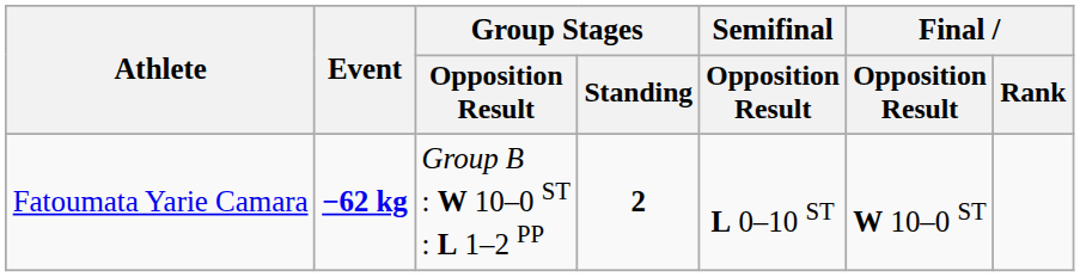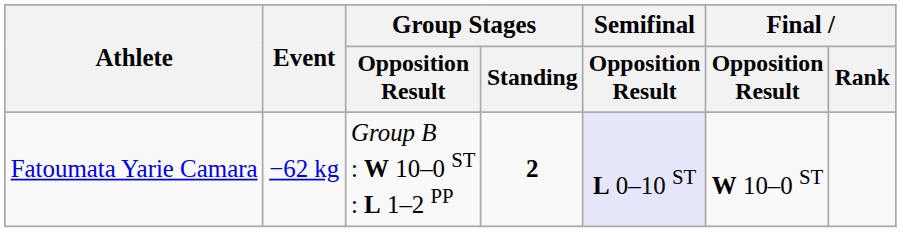Fatoumata Yarie Camara | Event: bold -> normal
Fatoumata Yarie Camara | Semifinal / Opposition Result: no background -> lavender background
